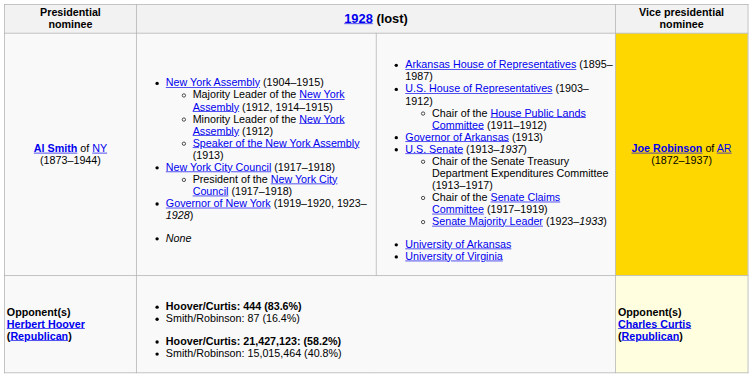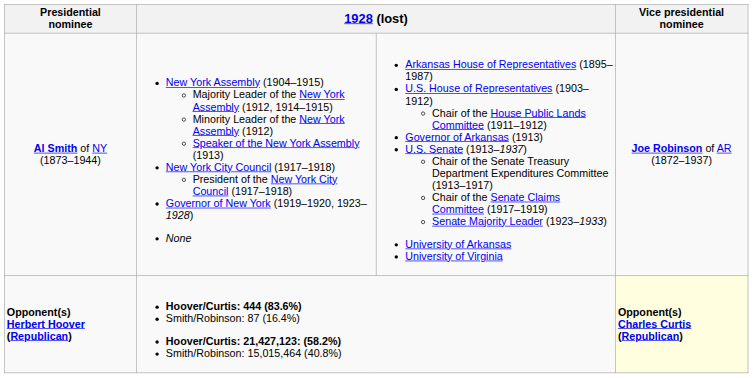Al Smith of NY (1873–1944) | Vice presidential nominee: gold background -> no background
